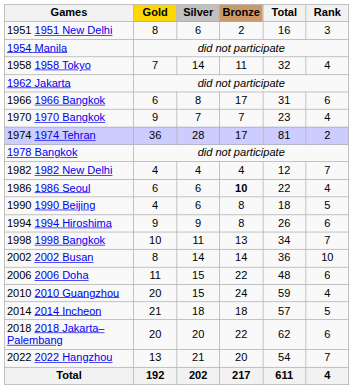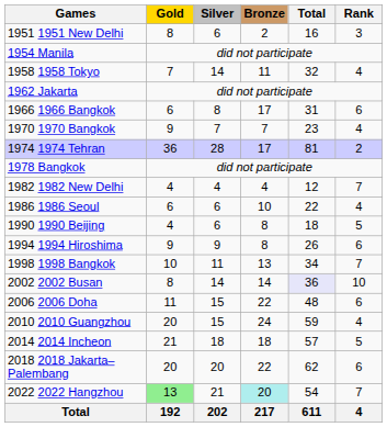1986 1986 Seoul | Bronze: bold -> normal
2002 2002 Busan | Total: no background -> lavender background
2022 2022 Hangzhou | Gold: no background -> lightgreen background
2022 2022 Hangzhou | Bronze: no background -> paleturquoise background
